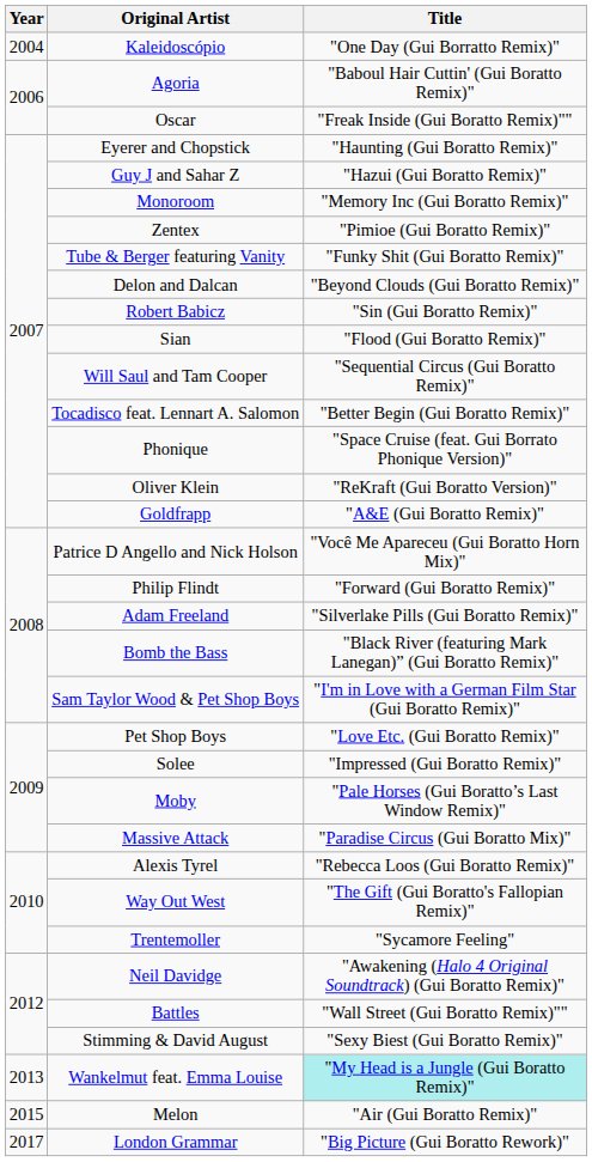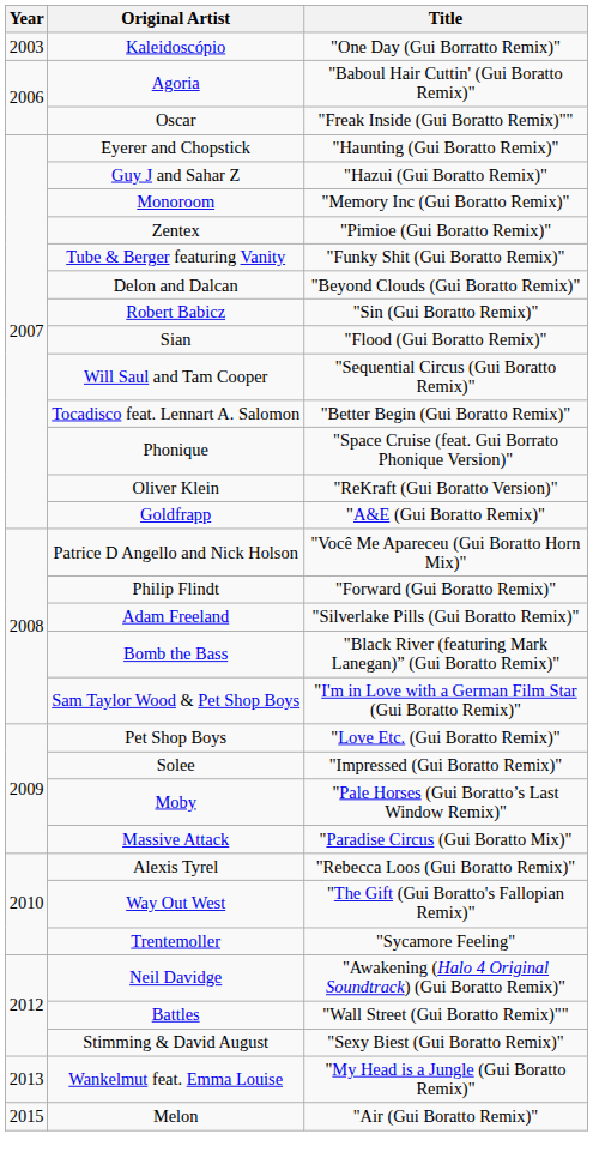Kaleidoscópio | Year: 2004 -> 2003
Wankelmut feat. Emma Louise | Title: paleturquoise background -> no background
- row: 2017 | London Grammar | "Big Picture (Gui Boratto Rework)"
